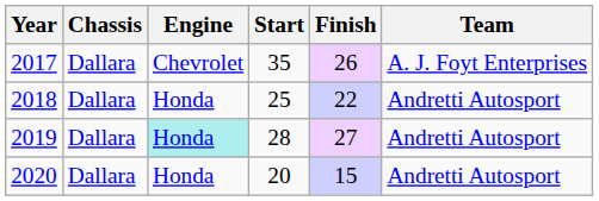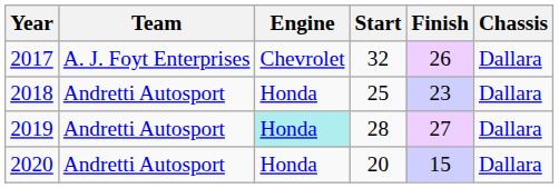columns swapped: Chassis <-> Team
2017 | Start: 35 -> 32
2018 | Finish: 22 -> 23
